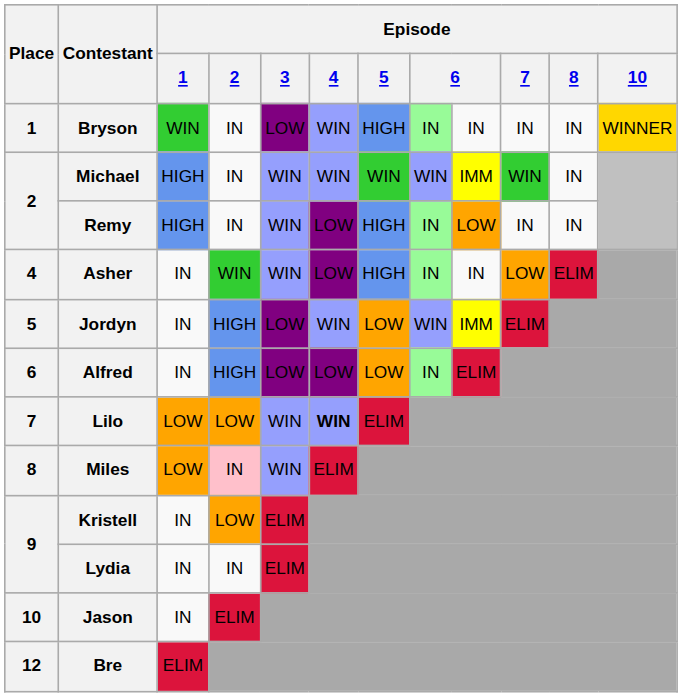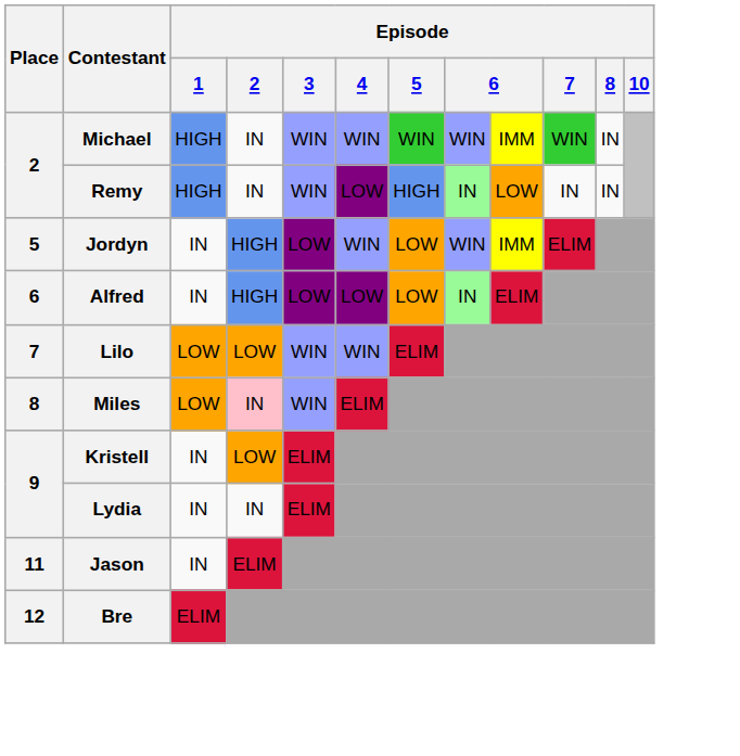- row: 1 | Bryson | WIN | IN | LOW | WIN | HIGH | IN | IN | IN | IN | WINNER
- row: 4 | Asher | IN | WIN | WIN | LOW | HIGH | IN | IN | LOW | ELIM
Lilo | Episode / 4: bold -> normal
Jason | Place: 10 -> 11
